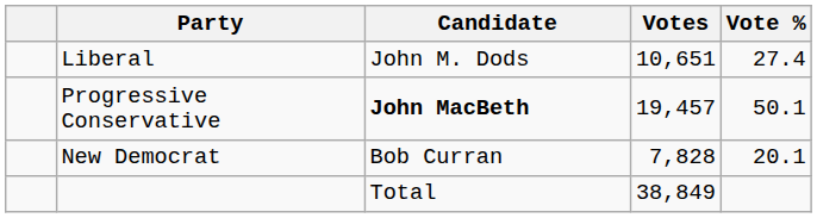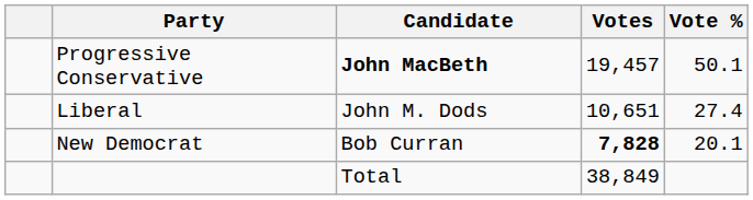rows swapped: Progressive Conservative <-> Liberal
New Democrat | Votes: normal -> bold
